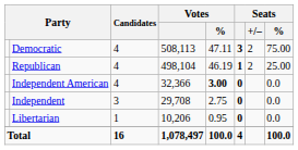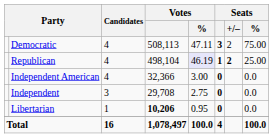Republican | Votes / %: no background -> lavender background
Republican | Seats / +/–: normal -> bold
Independent American | Votes / %: bold -> normal
Libertarian | Votes: normal -> bold
